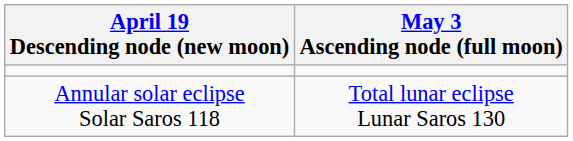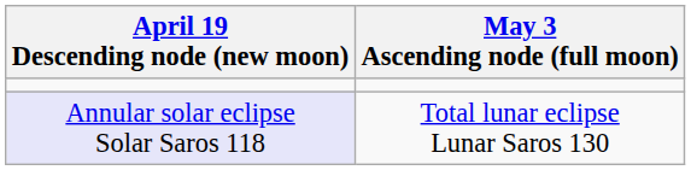row 3 | April 19 Descending node (new moon): no background -> lavender background
